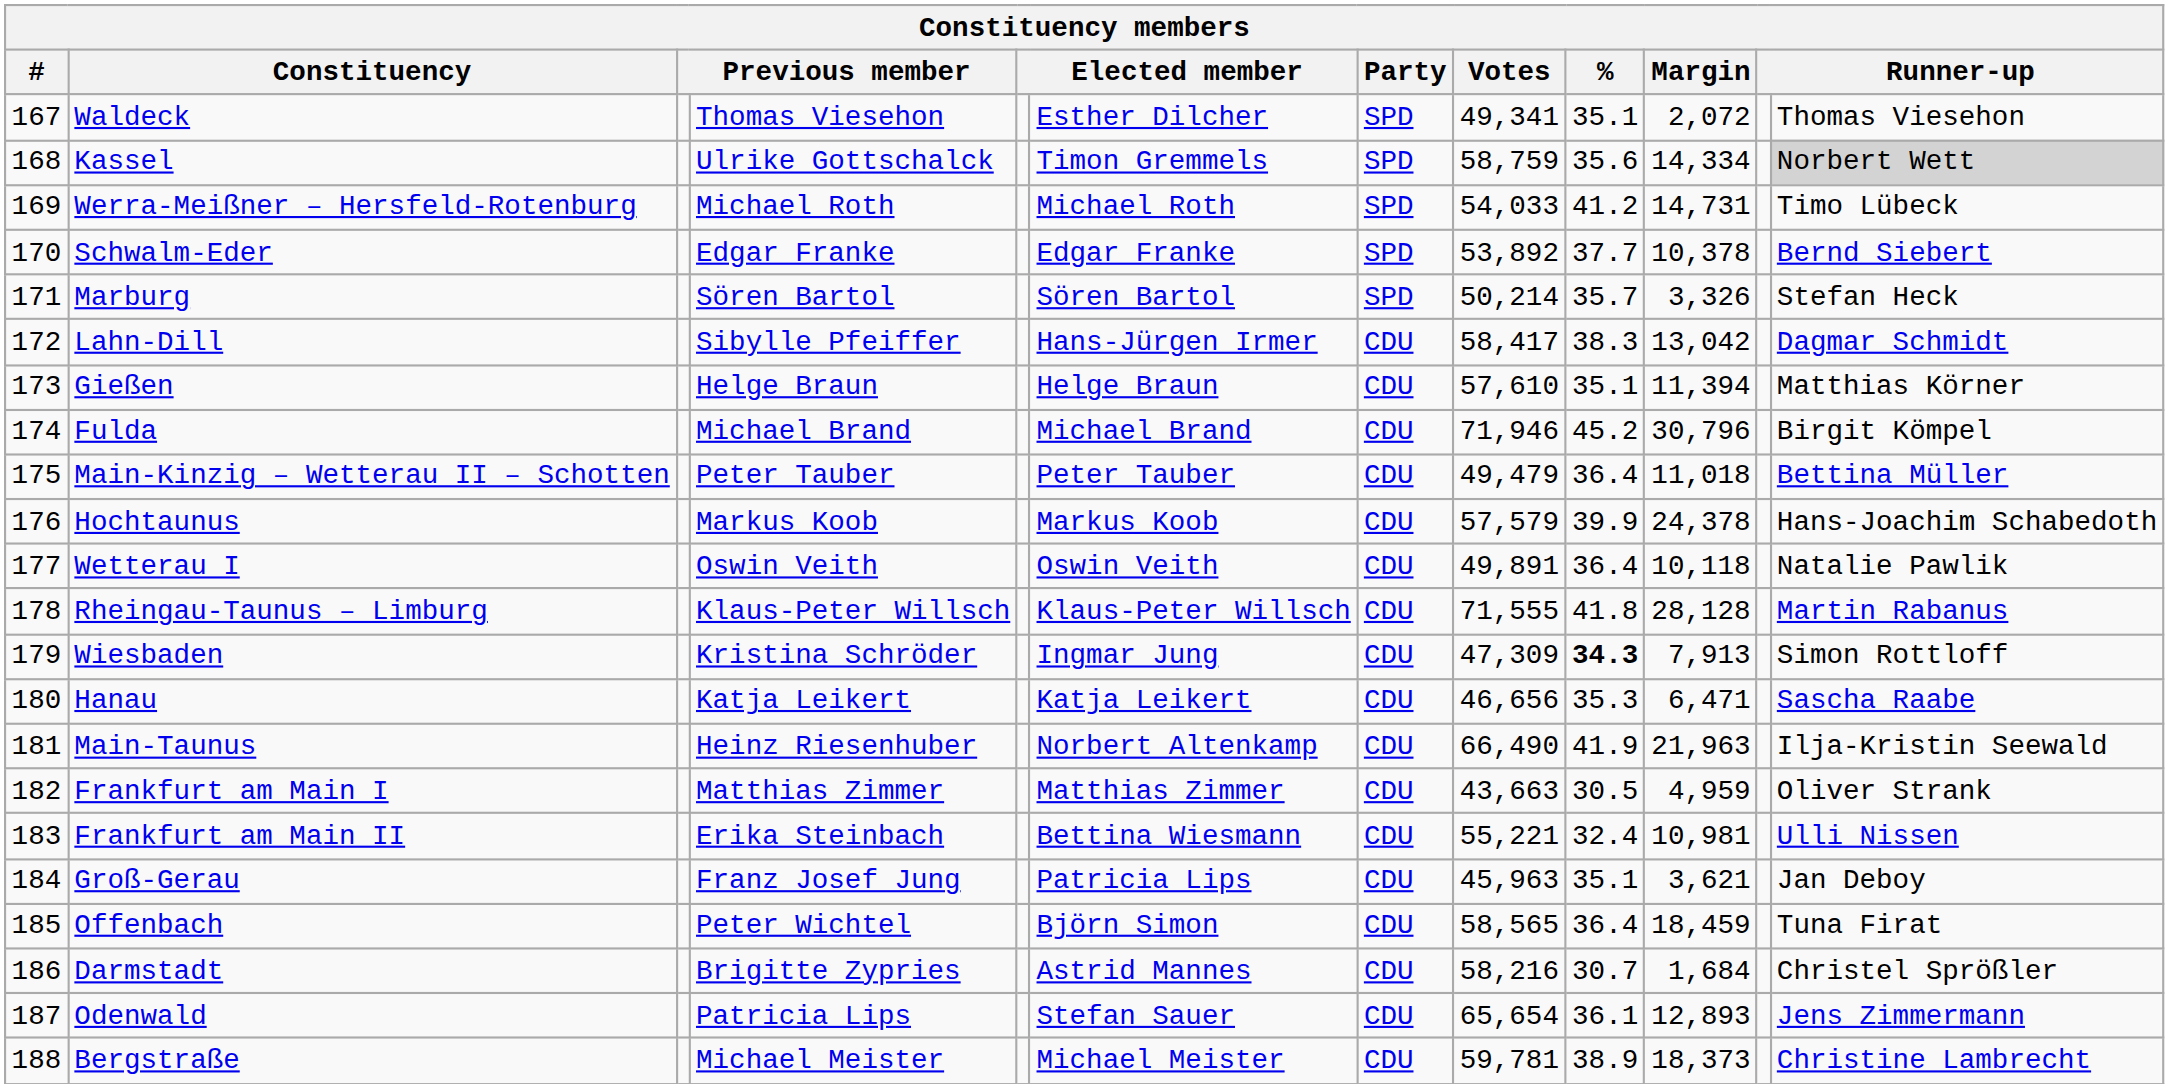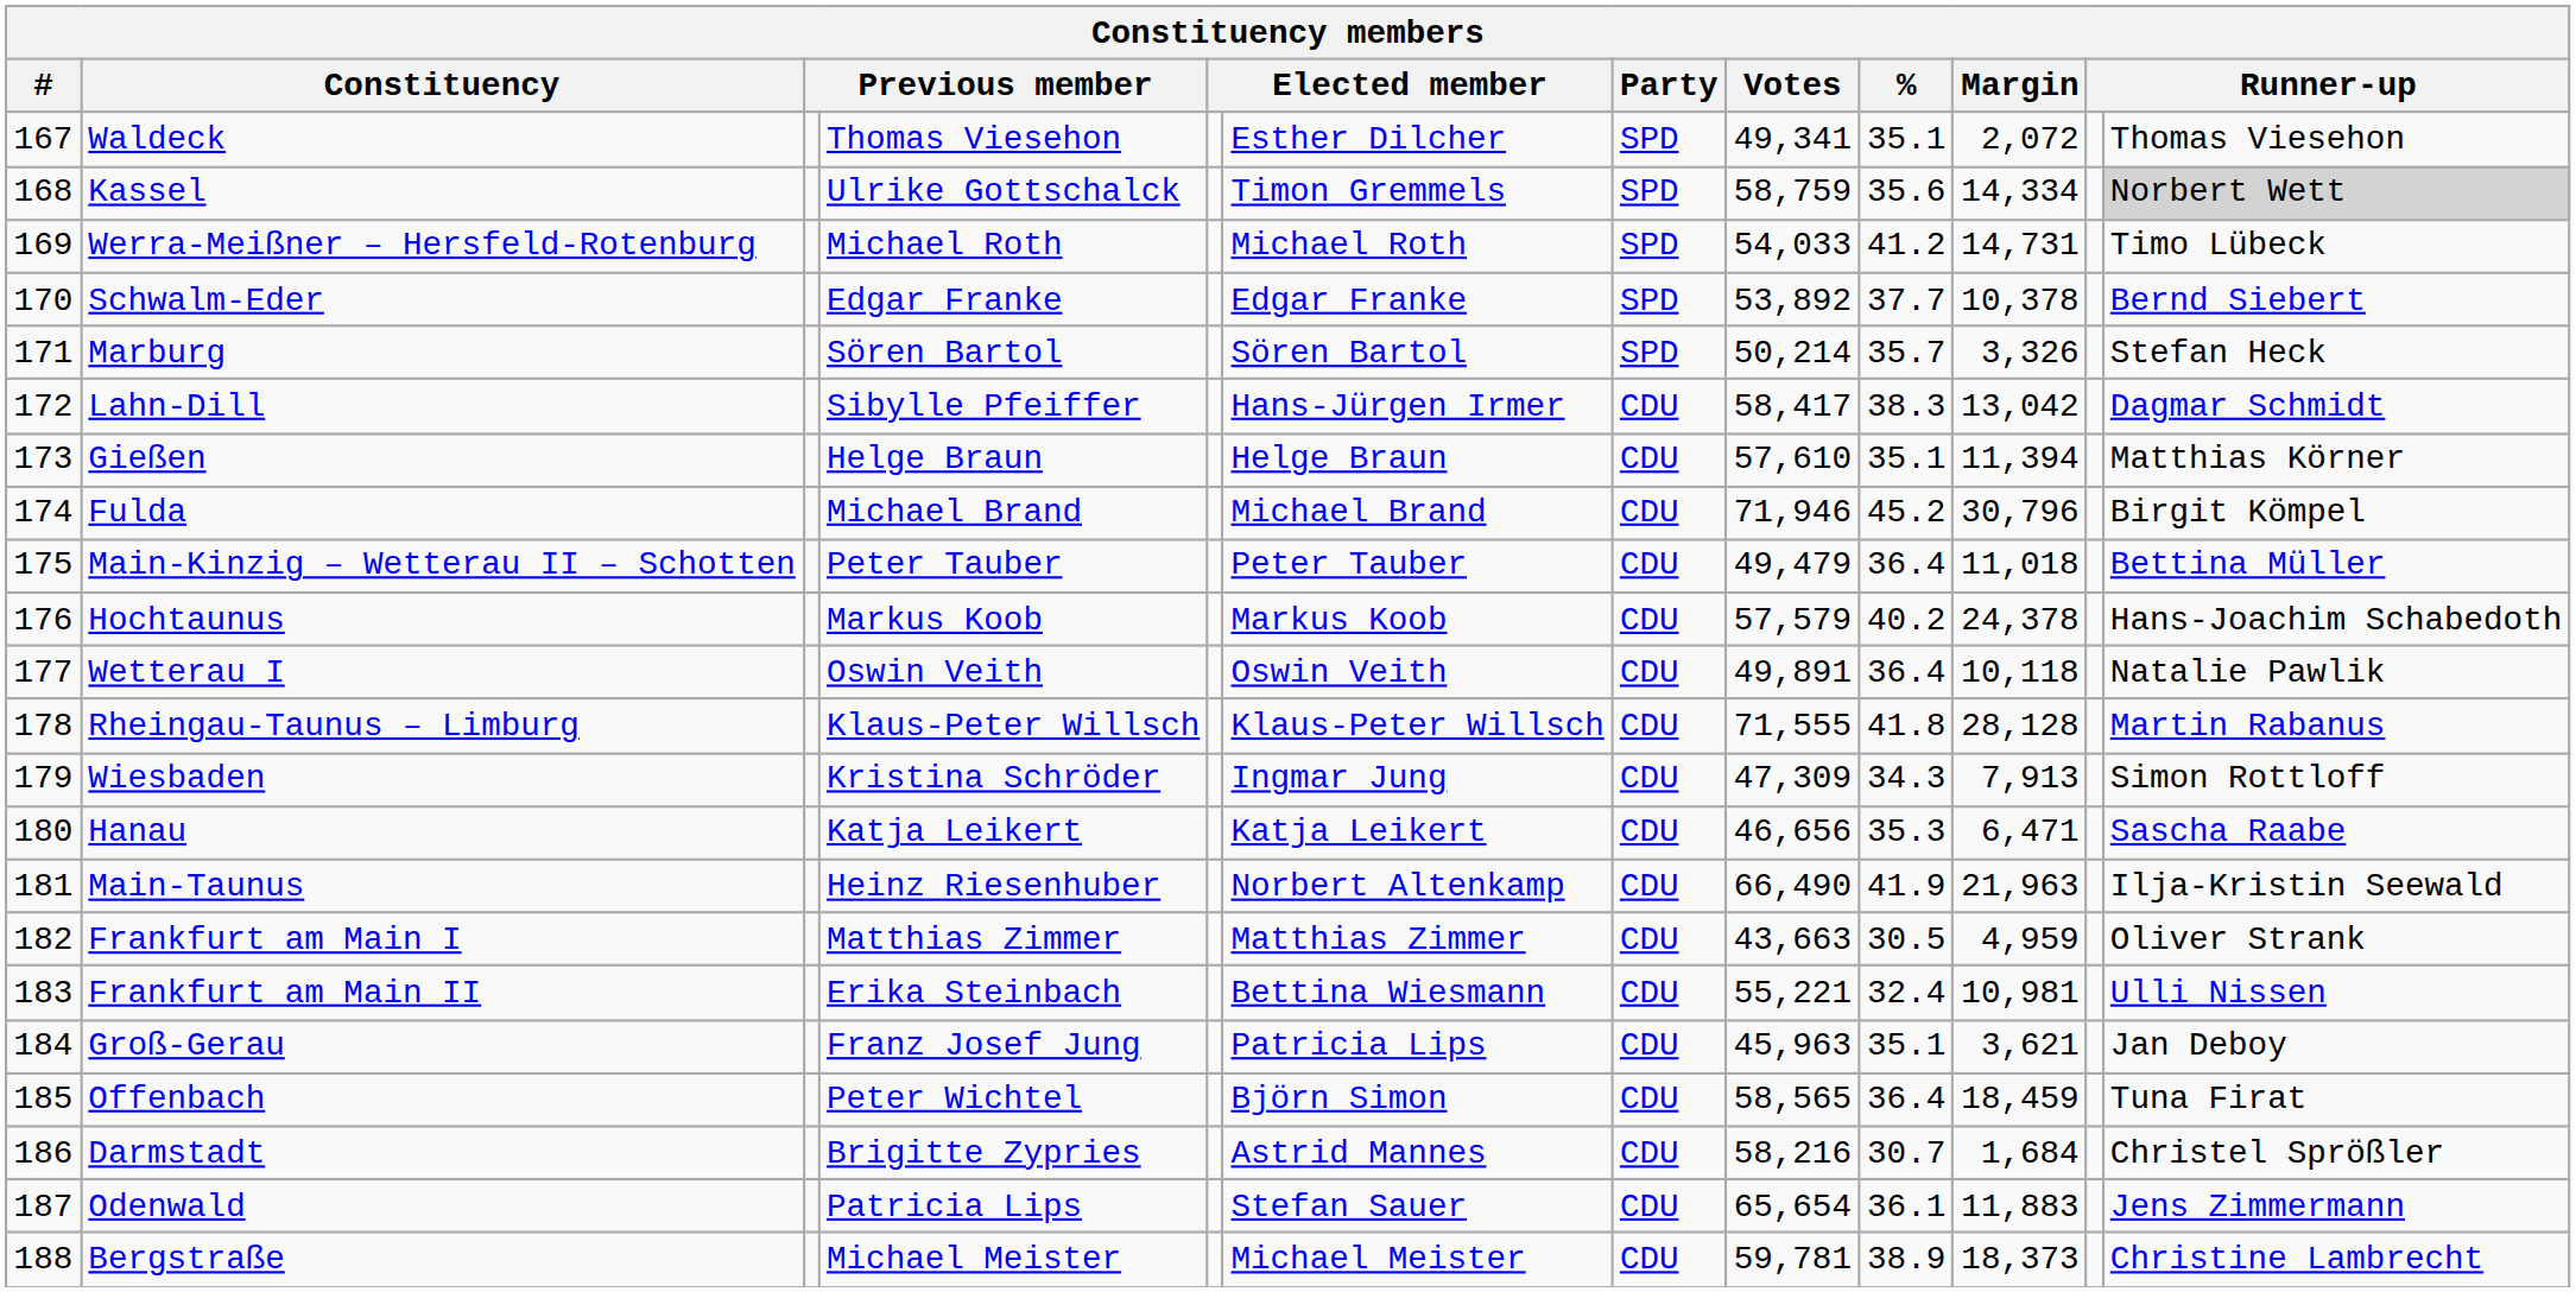Hochtaunus | %: 39.9 -> 40.2
Wiesbaden | %: bold -> normal
Odenwald | Margin: 12,893 -> 11,883
